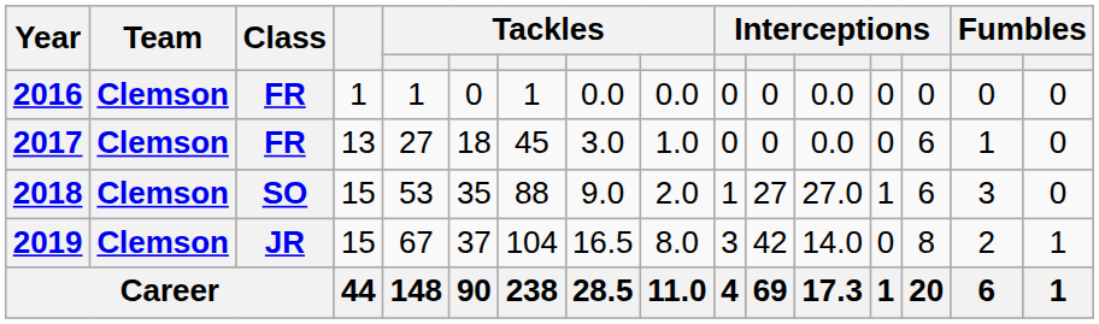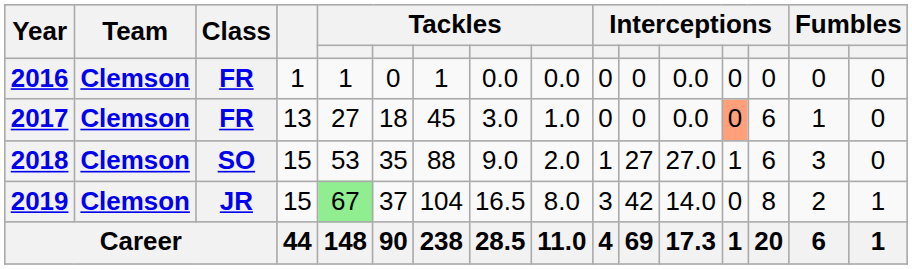2017 | column 13: no background -> lightsalmon background
2019 | column 5: no background -> lightgreen background
